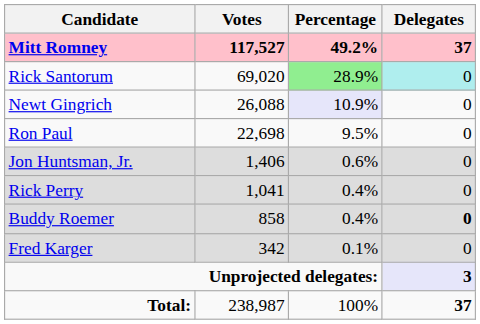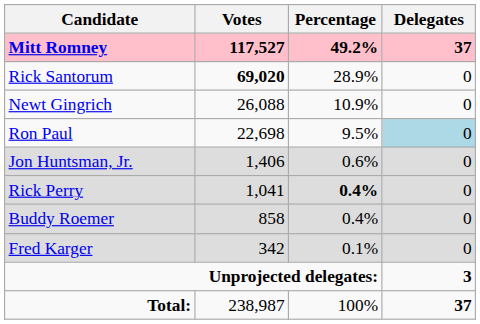Rick Santorum | Votes: normal -> bold
Rick Santorum | Percentage: lightgreen background -> no background
Rick Santorum | Delegates: paleturquoise background -> no background
Newt Gingrich | Percentage: lavender background -> no background
Ron Paul | Delegates: no background -> lightblue background
Rick Perry | Percentage: normal -> bold
Buddy Roemer | Delegates: bold -> normal
Unprojected delegates: | Delegates: lavender background -> no background
